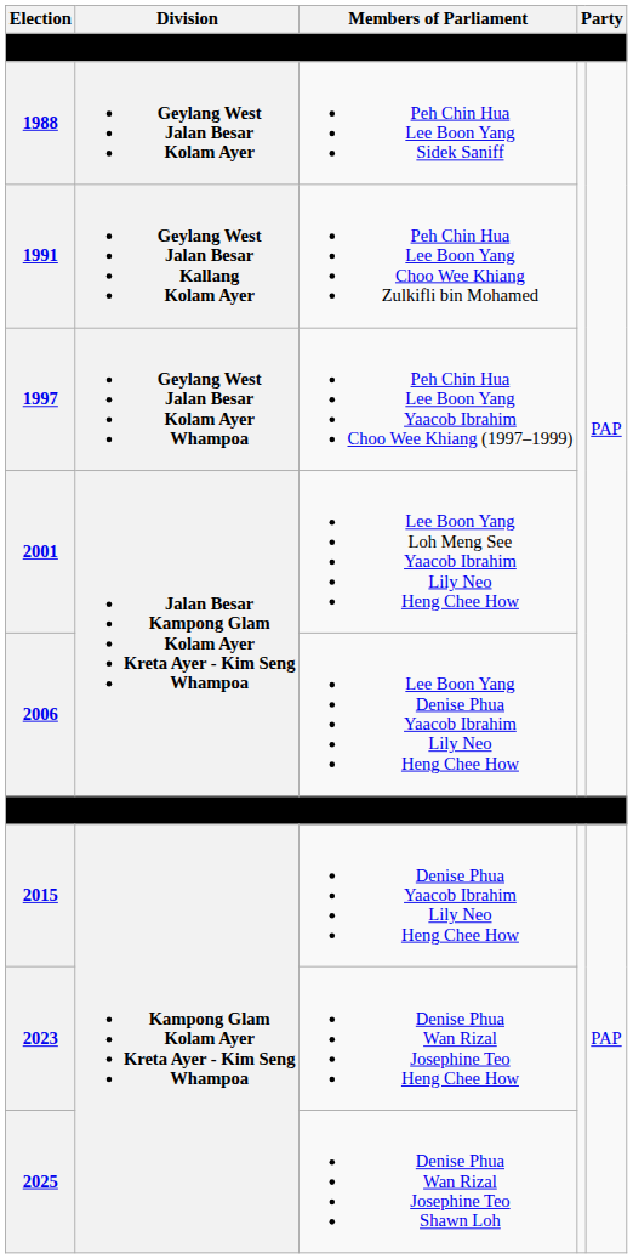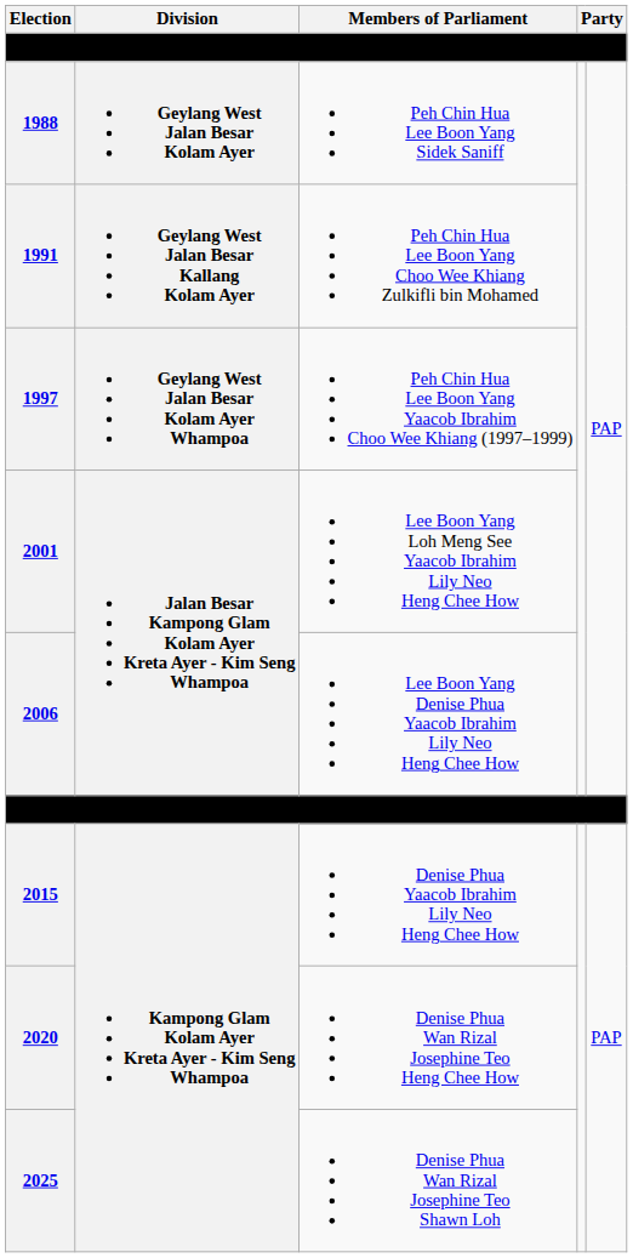Denise Phua Wan Rizal Josephine Teo Heng Chee How | Election: 2023 -> 2020
